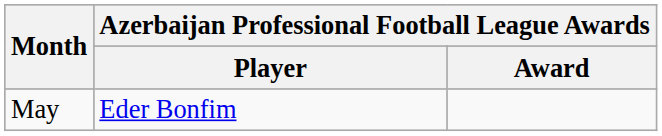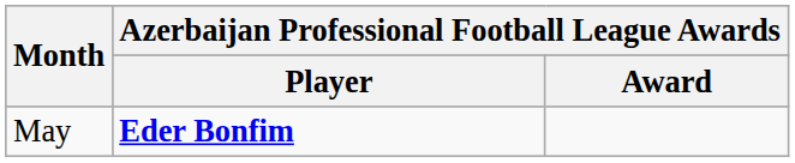May | Azerbaijan Professional Football League Awards / Player: normal -> bold
